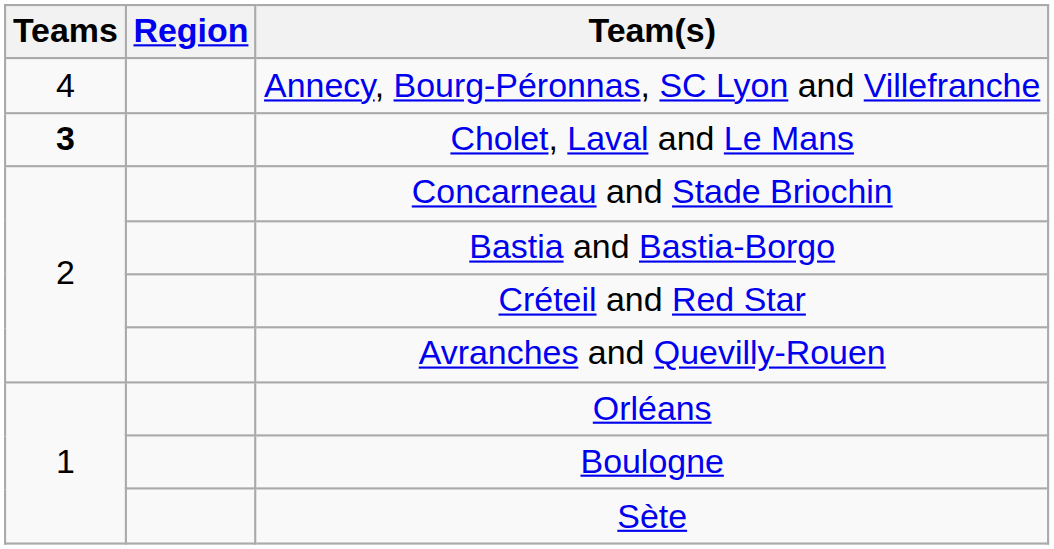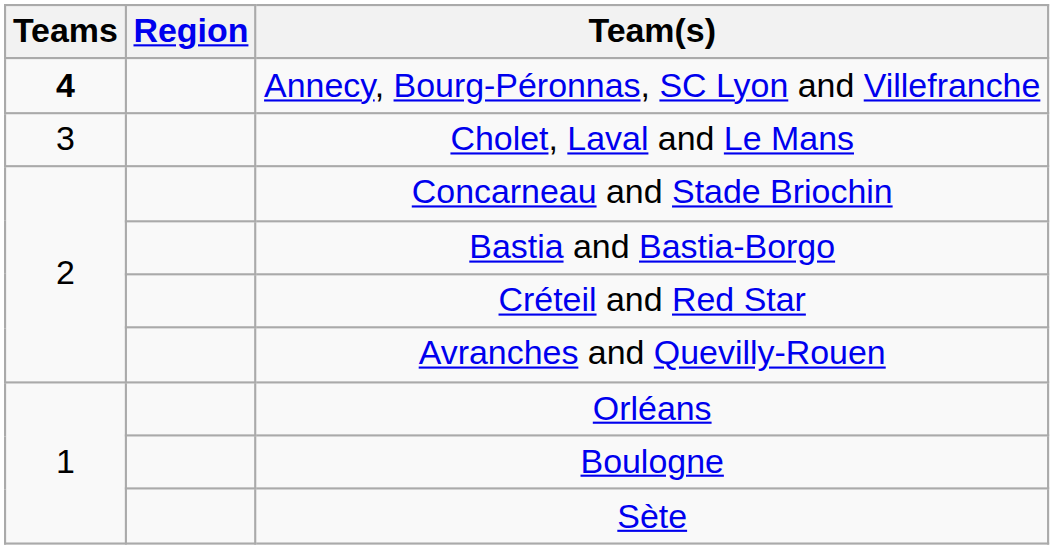Annecy, Bourg-Péronnas, SC Lyon and Villefranche | Teams: normal -> bold
Cholet, Laval and Le Mans | Teams: bold -> normal
